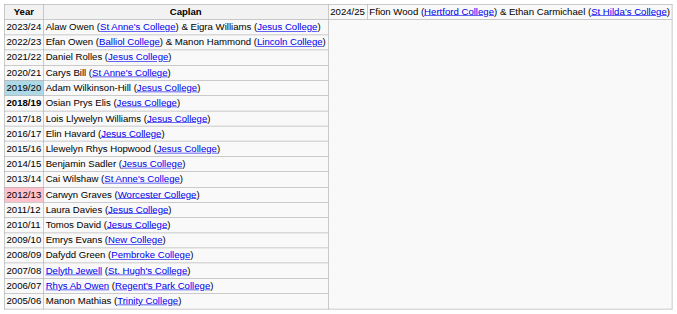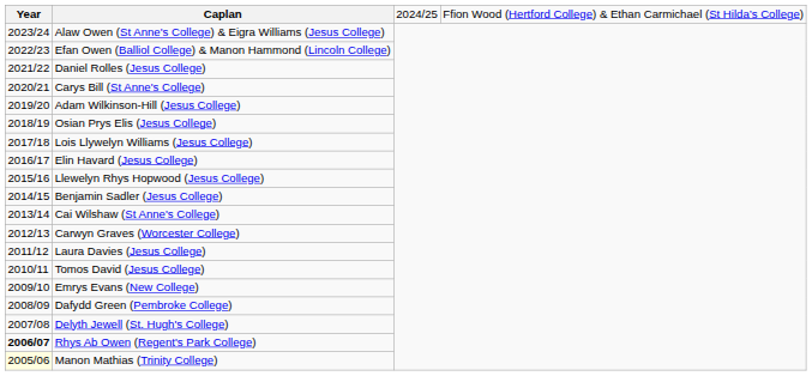Adam Wilkinson-Hill (Jesus College) | column 1: lightblue background -> no background
Osian Prys Elis (Jesus College) | column 1: bold -> normal
Carwyn Graves (Worcester College) | column 1: pink background -> no background
Rhys Ab Owen (Regent's Park College) | column 1: normal -> bold
Manon Mathias (Trinity College) | column 1: no background -> lightyellow background
